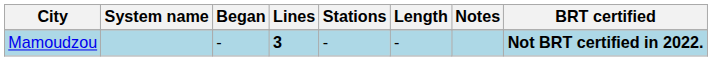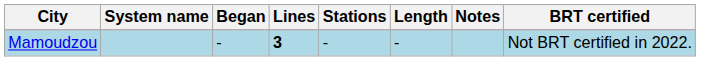Mamoudzou | BRT certified: bold -> normal
